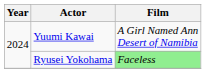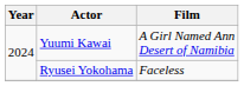Ryusei Yokohama | Film: lightgreen background -> no background
